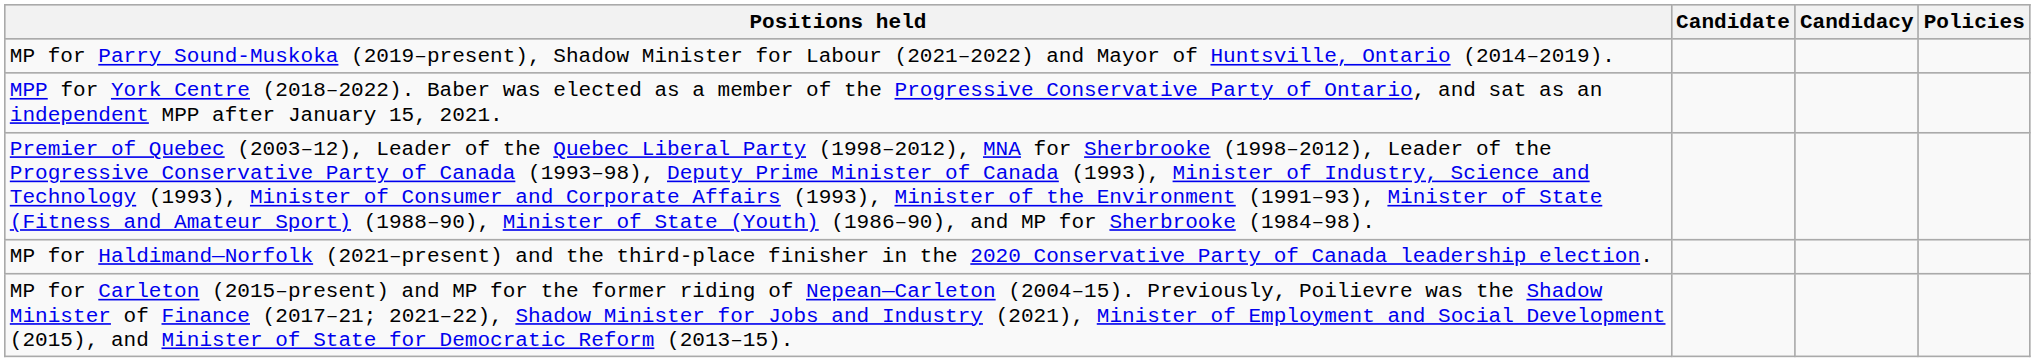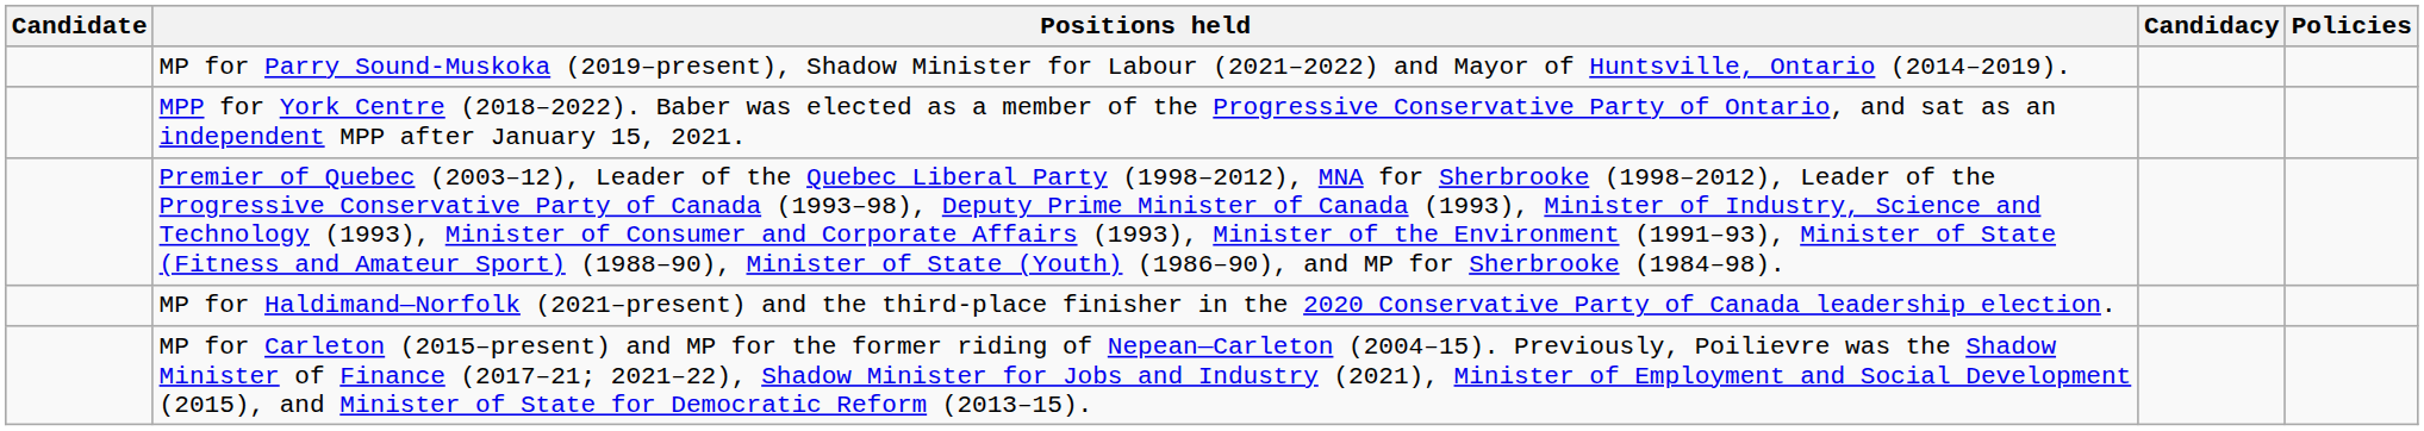columns swapped: Candidate <-> Positions held
